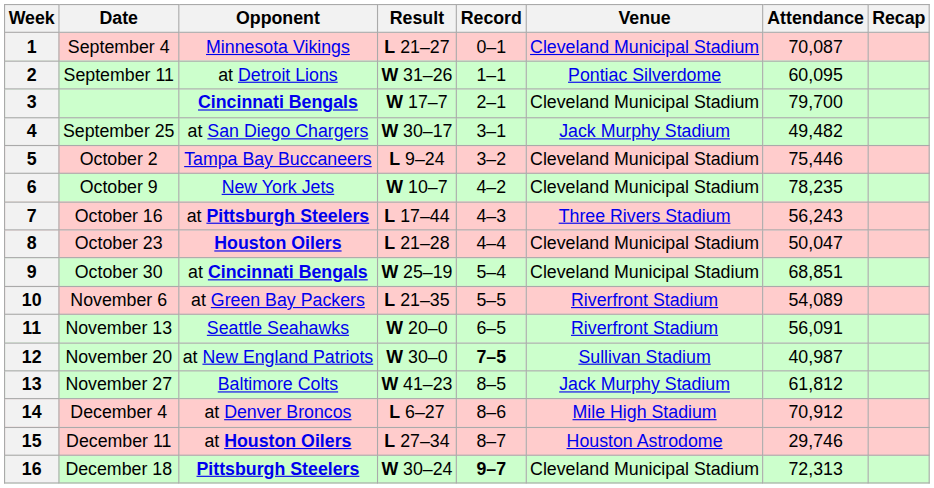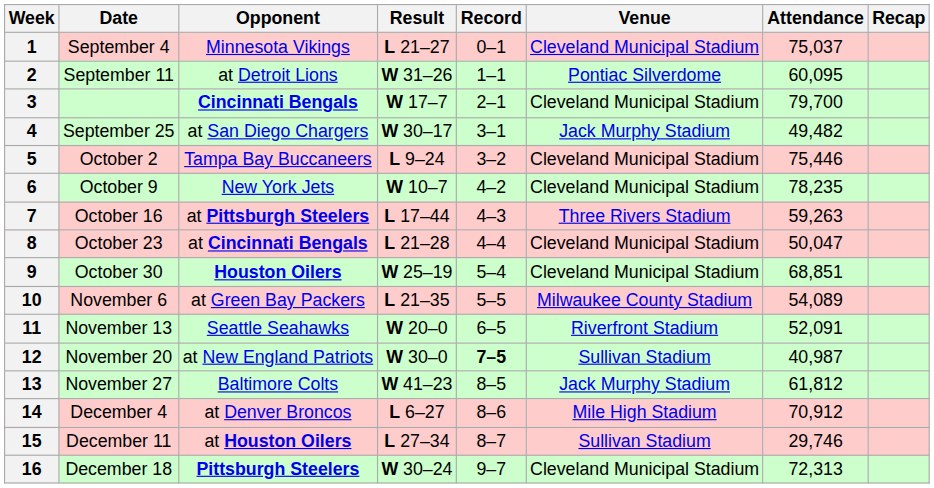1 | Attendance: 70,087 -> 75,037
7 | Attendance: 56,243 -> 59,263
8 | Opponent: Houston Oilers -> at Cincinnati Bengals
9 | Opponent: at Cincinnati Bengals -> Houston Oilers
10 | Venue: Riverfront Stadium -> Milwaukee County Stadium
11 | Attendance: 56,091 -> 52,091
15 | Venue: Houston Astrodome -> Sullivan Stadium
16 | Record: bold -> normal
